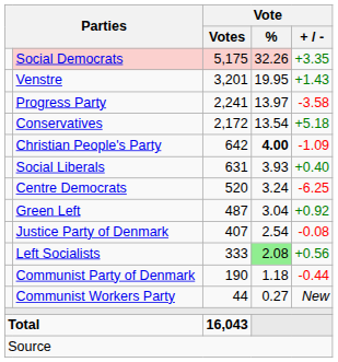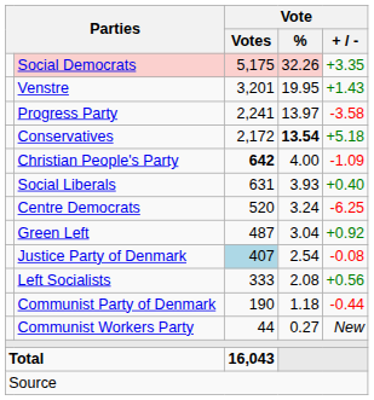Conservatives | Vote / %: normal -> bold
Christian People's Party | Vote / Votes: normal -> bold
Christian People's Party | Vote / %: bold -> normal
Justice Party of Denmark | Vote / Votes: no background -> lightblue background
Left Socialists | Vote / %: lightgreen background -> no background
